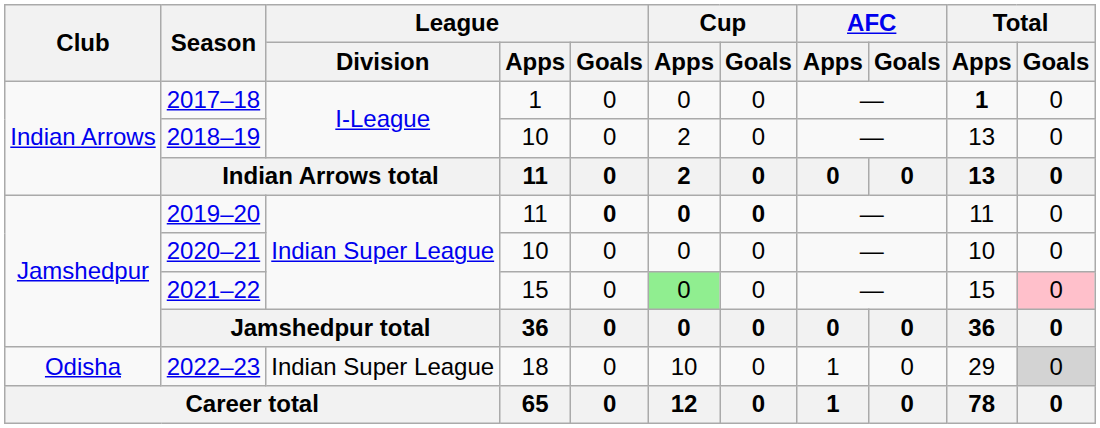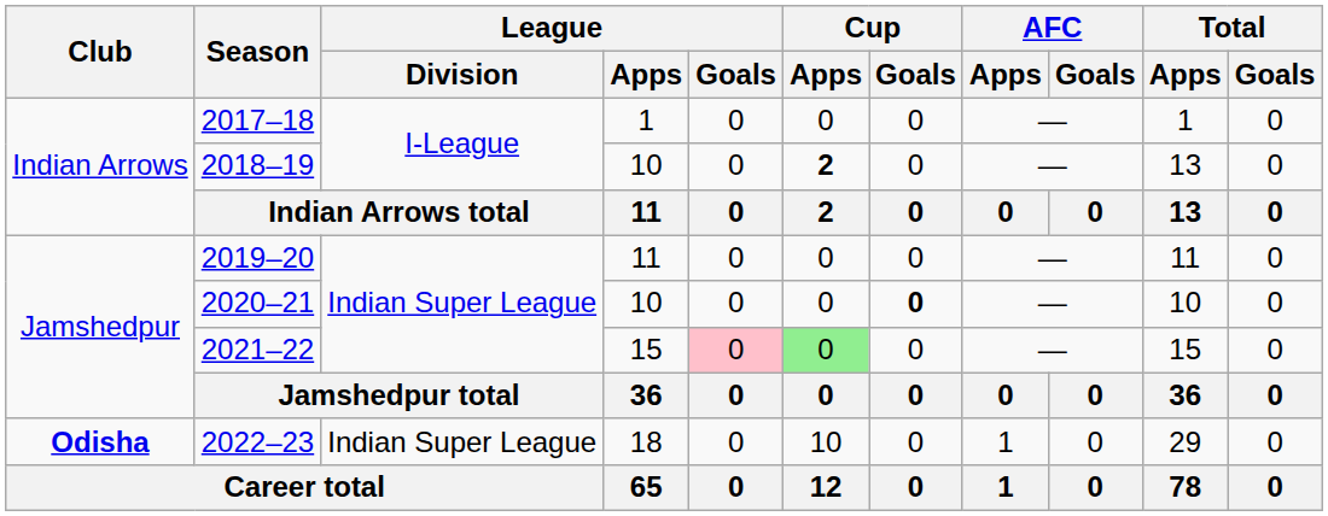2017–18 | Total / Apps: bold -> normal
2018–19 | Cup / Apps: normal -> bold
2019–20 | League / Goals: bold -> normal
2019–20 | Cup / Apps: bold -> normal
2019–20 | Cup / Goals: bold -> normal
2020–21 | Cup / Goals: normal -> bold
2021–22 | League / Goals: no background -> pink background
2021–22 | Total / Goals: pink background -> no background
2022–23 | Club: normal -> bold
2022–23 | Total / Goals: lightgrey background -> no background
